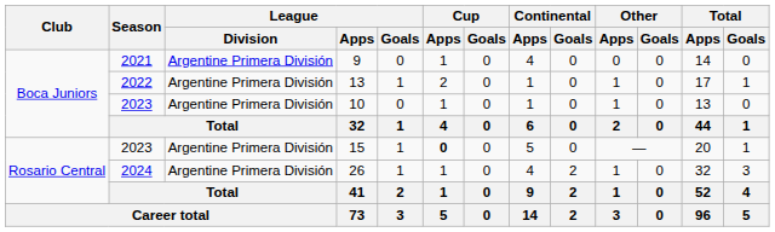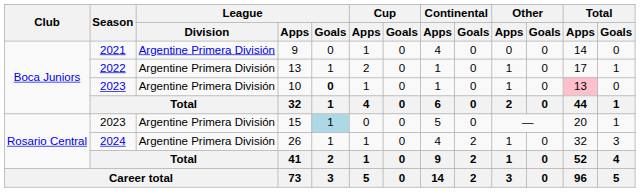10 | League / Goals: normal -> bold
10 | Total / Apps: no background -> pink background
15 | League / Goals: no background -> lightblue background
15 | Cup / Apps: bold -> normal
